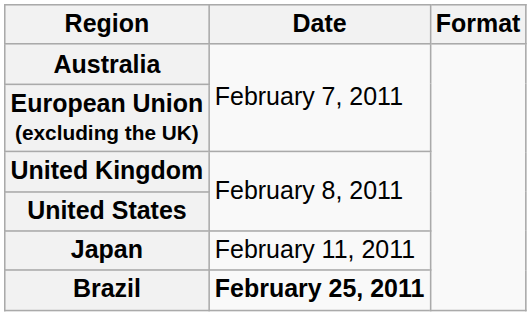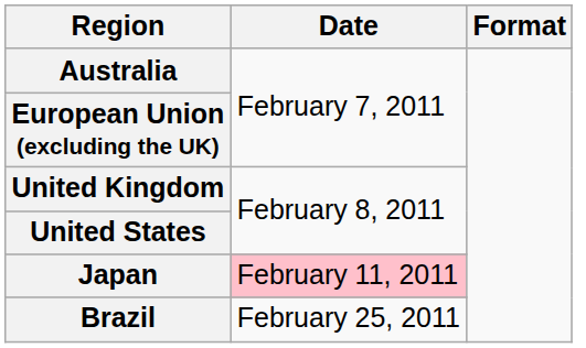Japan | Date: no background -> pink background
Brazil | Date: bold -> normal
